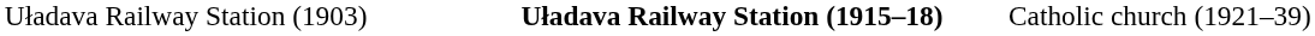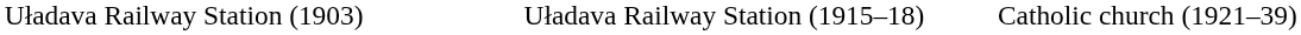Uładava Railway Station (1903) | column 2: bold -> normal
